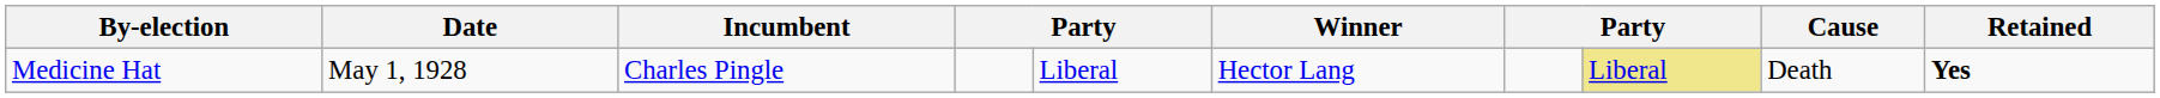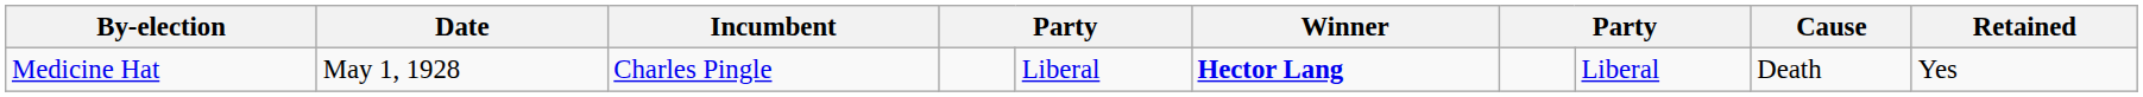Medicine Hat | Winner: normal -> bold
Medicine Hat | column 8: khaki background -> no background
Medicine Hat | Retained: bold -> normal
